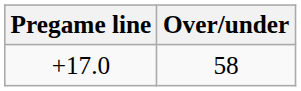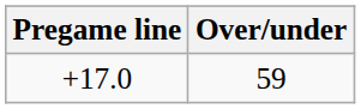+17.0 | Over/under: 58 -> 59
